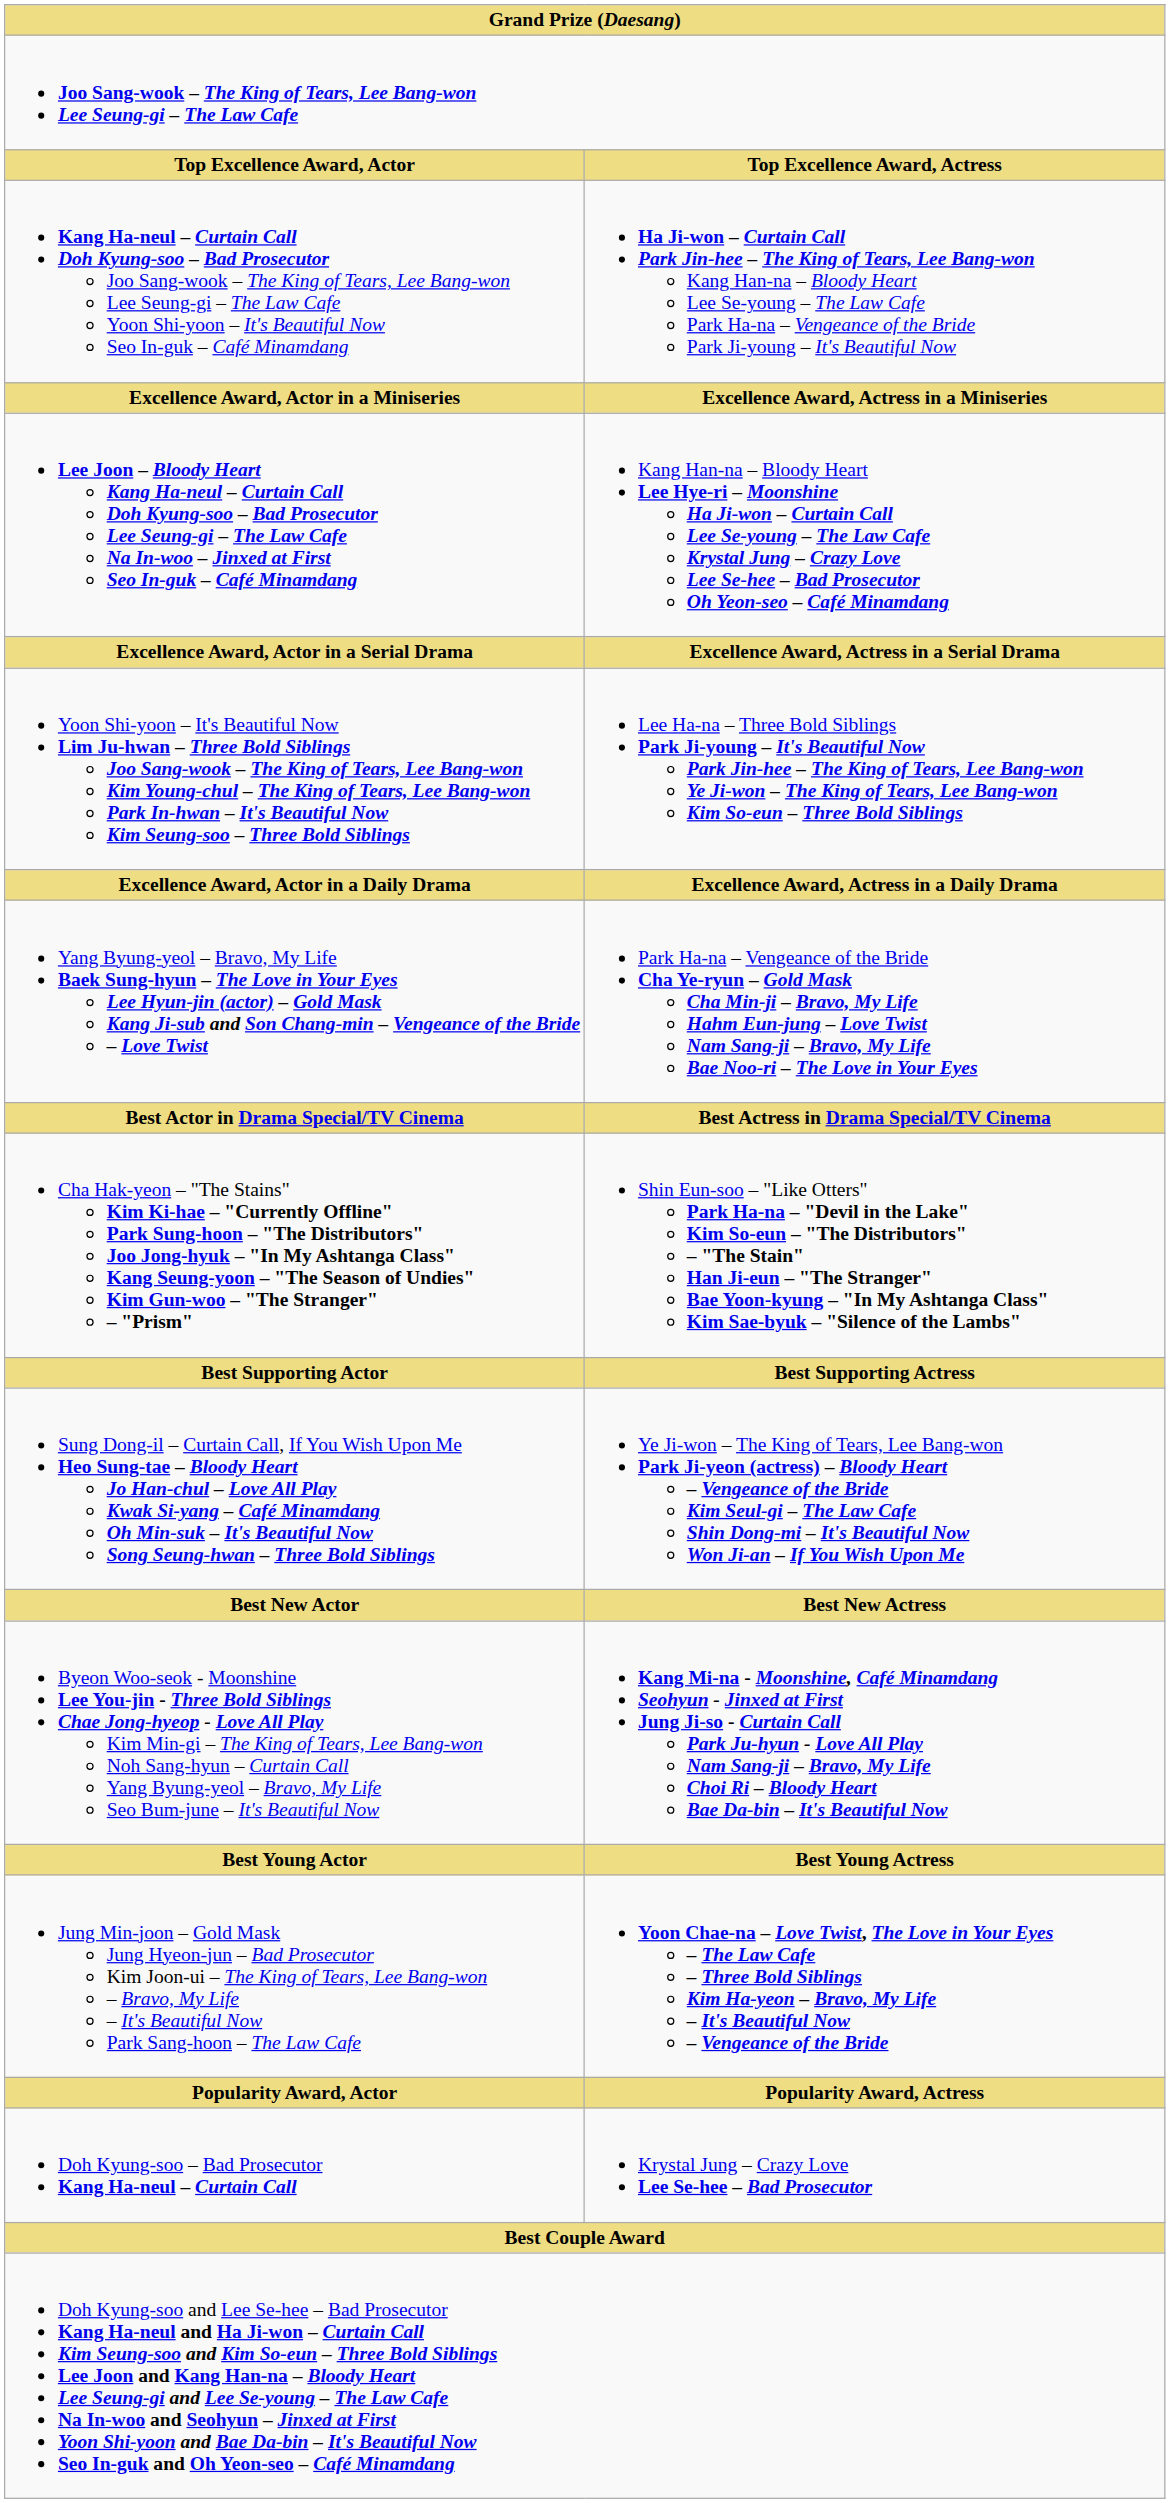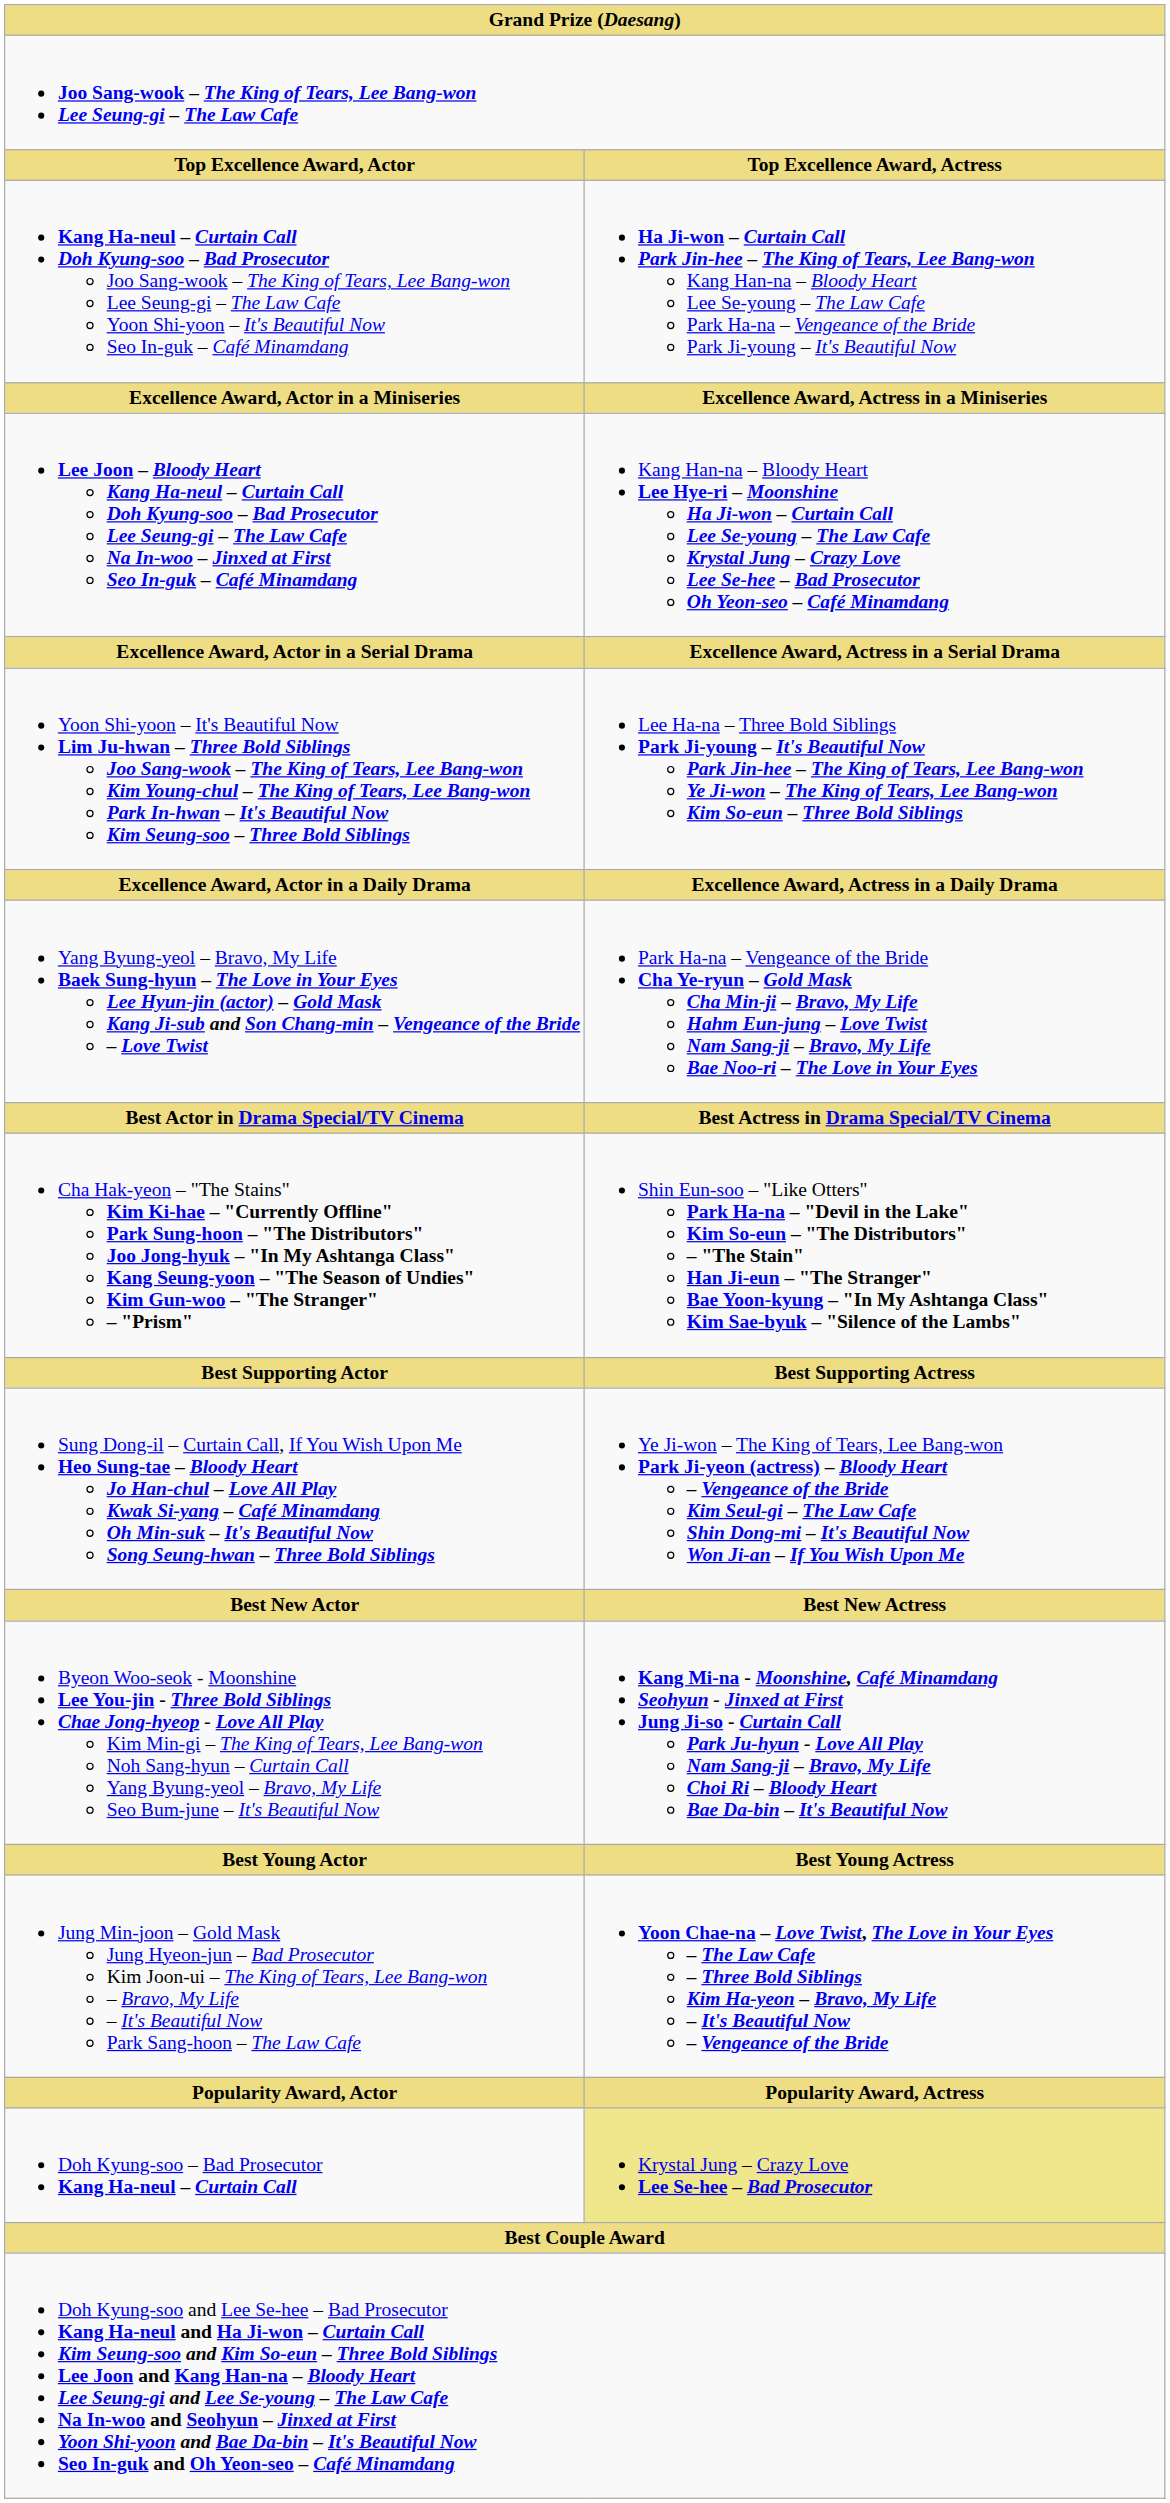Doh Kyung-soo – Bad Prosecutor Kang Ha-neul – Curtain Call | column 2: no background -> khaki background
